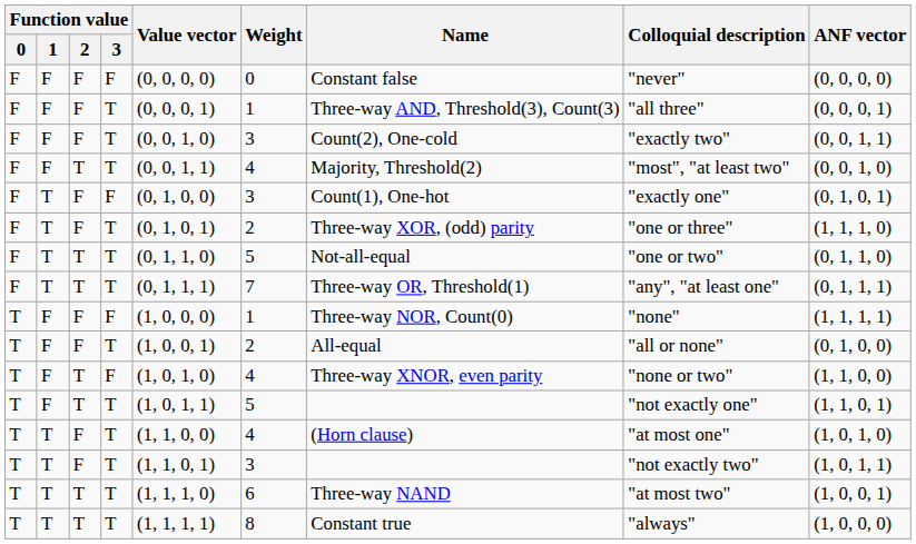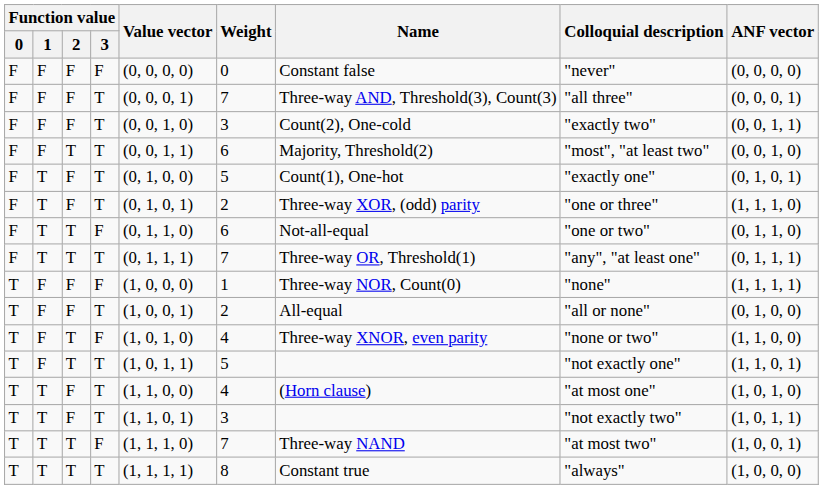row 4 | Weight: 1 -> 7
row 6 | Weight: 4 -> 6
row 7 | Function value / 3: F -> T
row 7 | Weight: 3 -> 5
row 9 | Function value / 3: T -> F
row 9 | Weight: 5 -> 6
row 17 | Function value / 3: T -> F
row 17 | Weight: 6 -> 7
